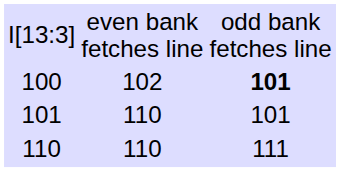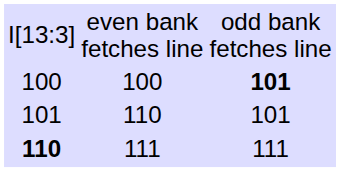row 2 | column 2: 102 -> 100
row 4 | column 1: normal -> bold
row 4 | column 2: 110 -> 111
